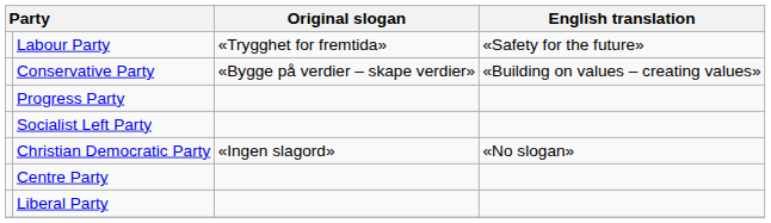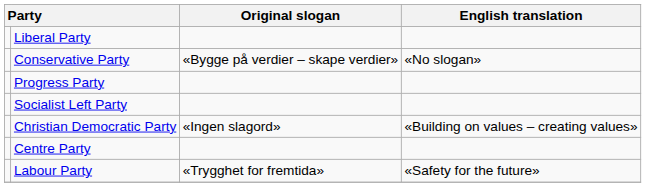rows swapped: Labour Party <-> Liberal Party
Conservative Party | English translation: «Building on values – creating values» -> «No slogan»
Christian Democratic Party | English translation: «No slogan» -> «Building on values – creating values»
